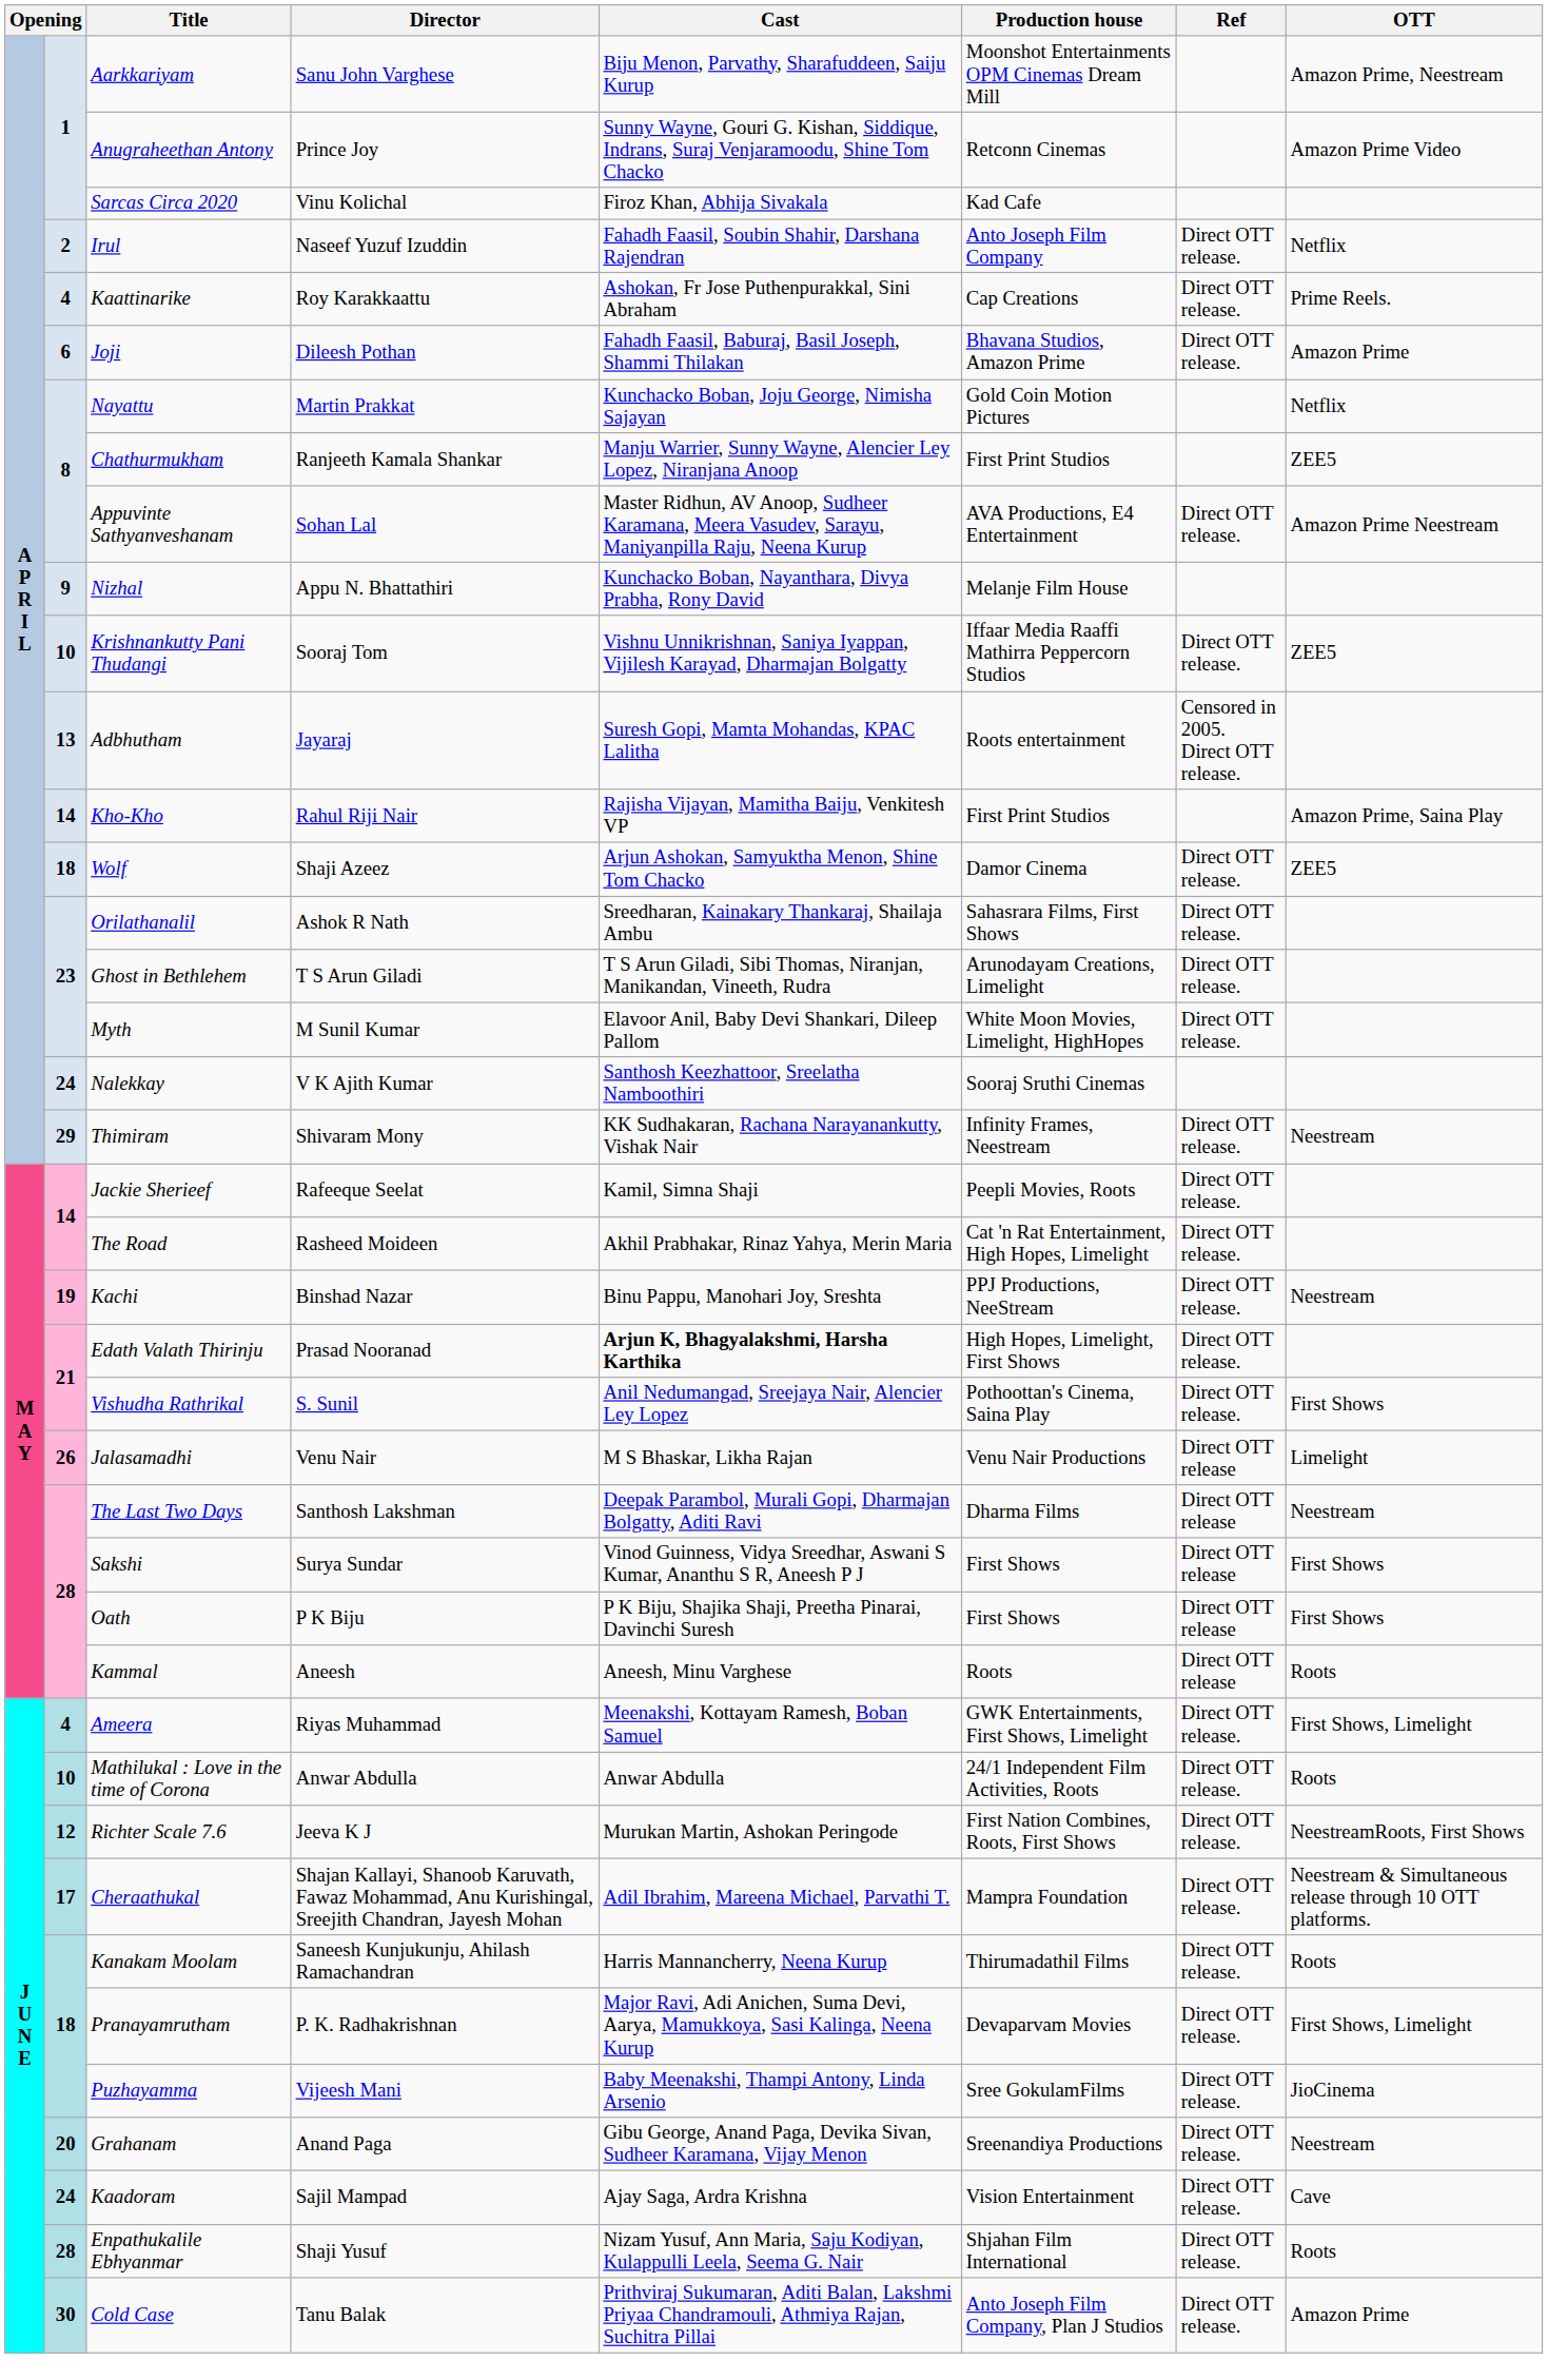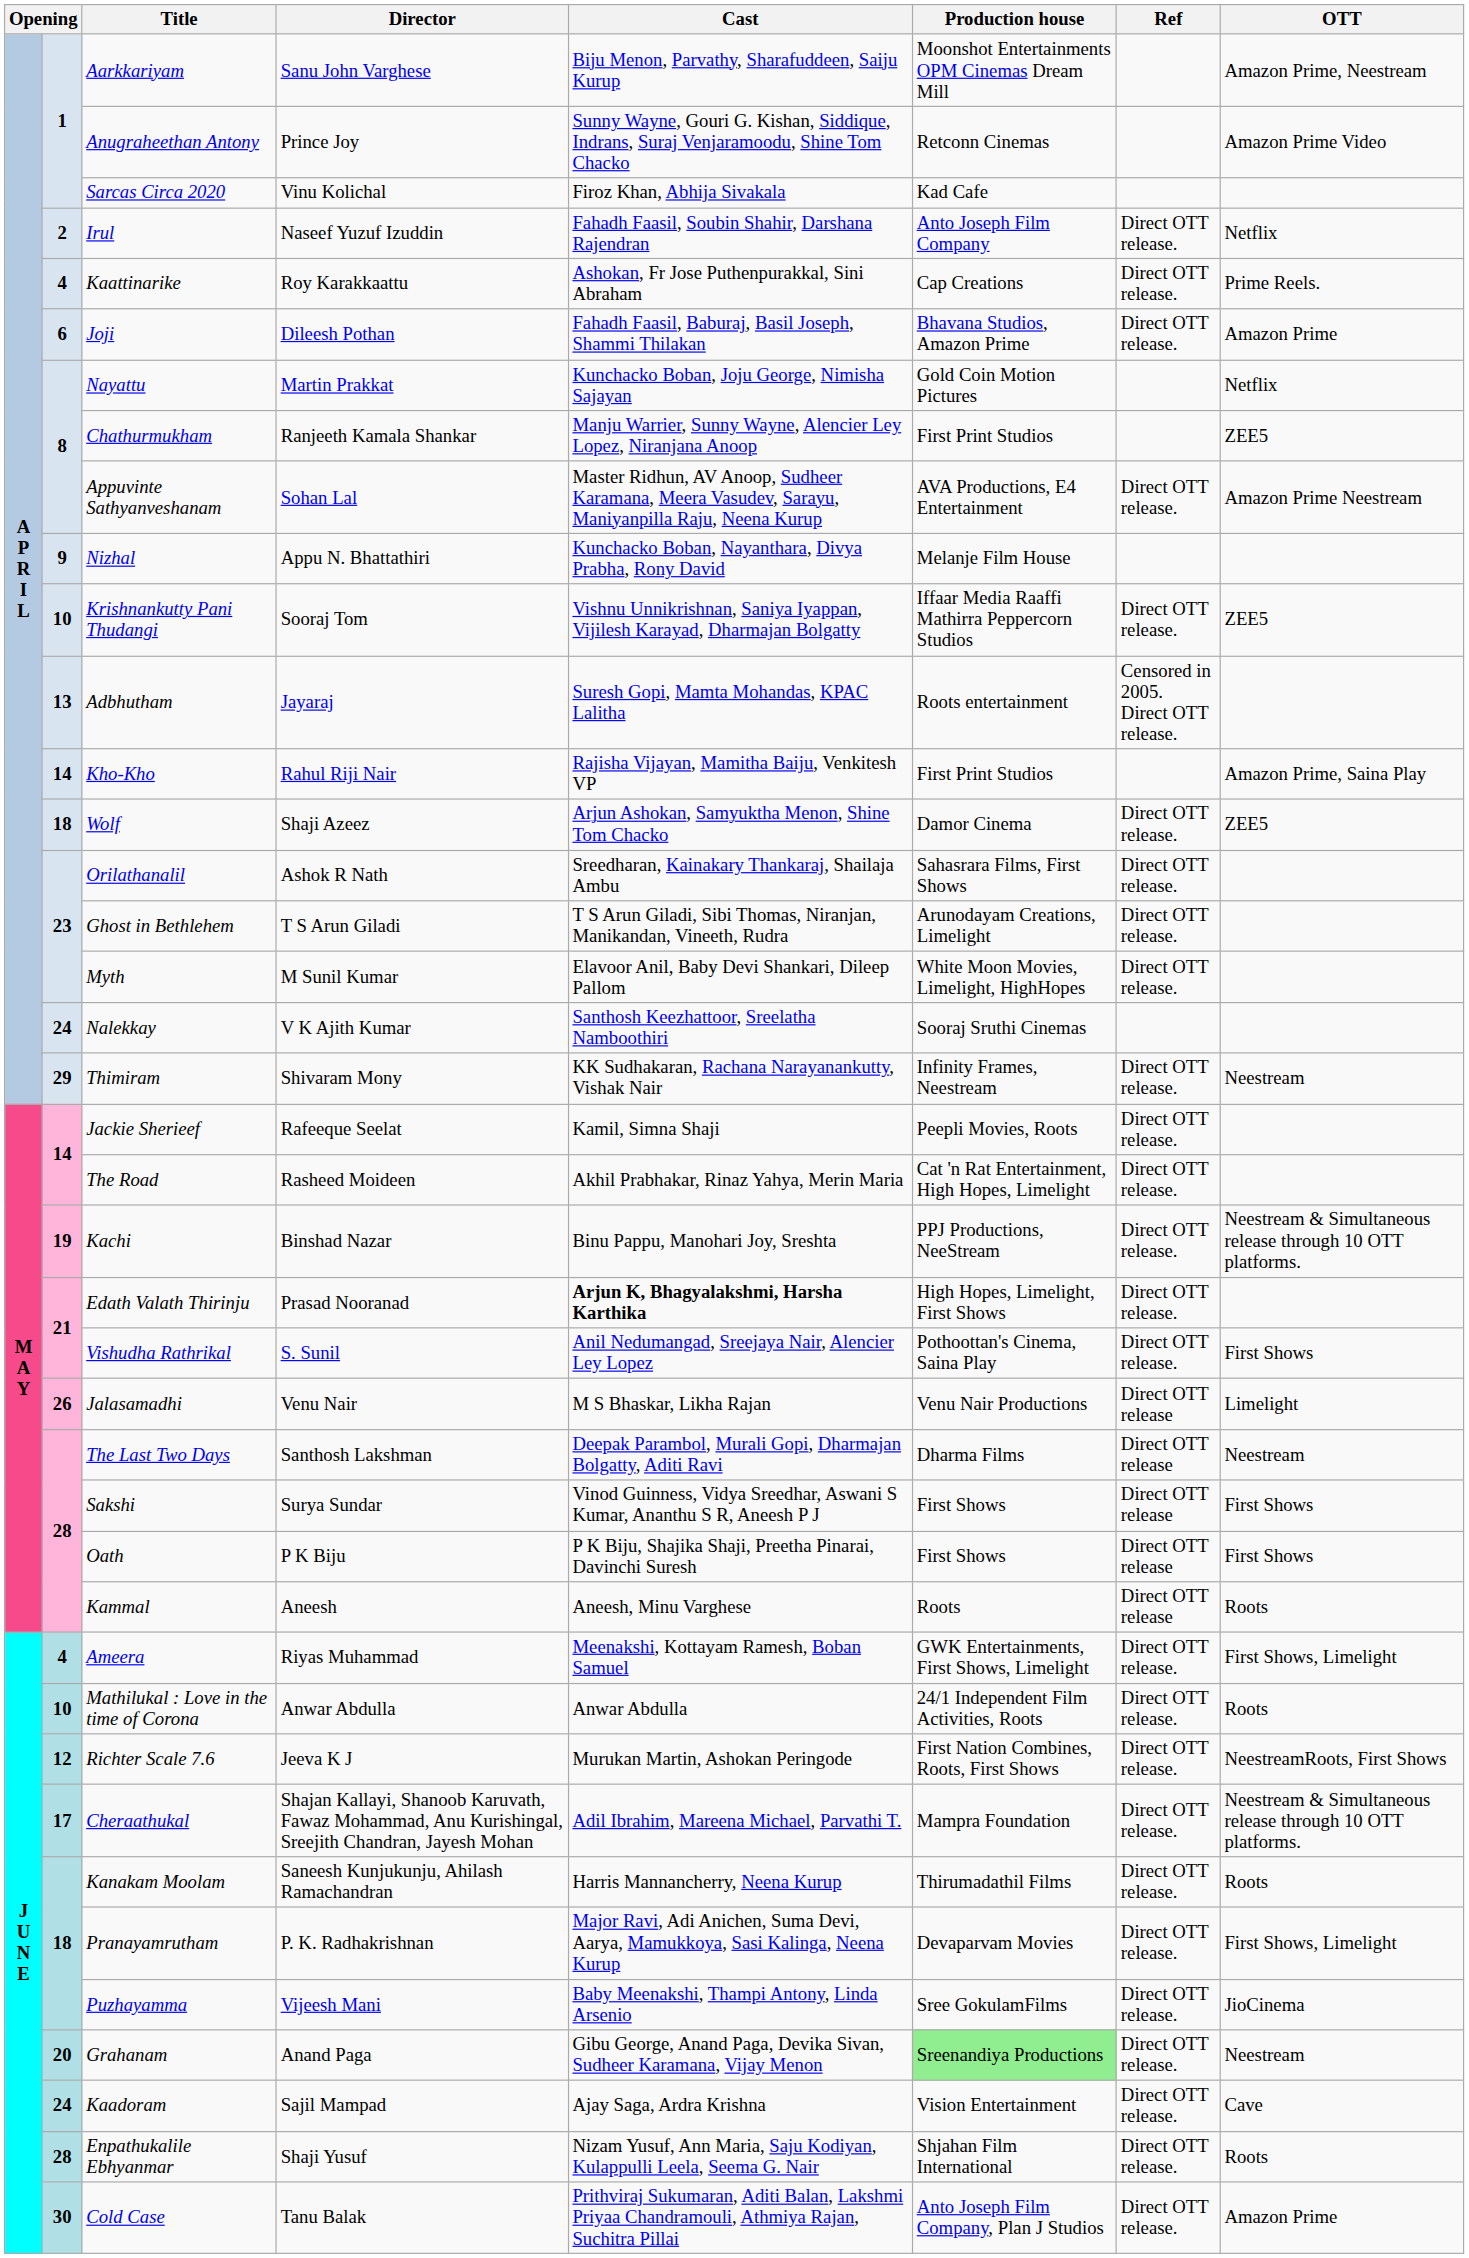Kachi | OTT: Neestream -> Neestream & Simultaneous release through 10 OTT platforms.
Grahanam | Production house: no background -> lightgreen background
